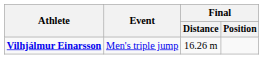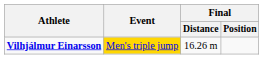Vilhjálmur Einarsson | Event: no background -> gold background
